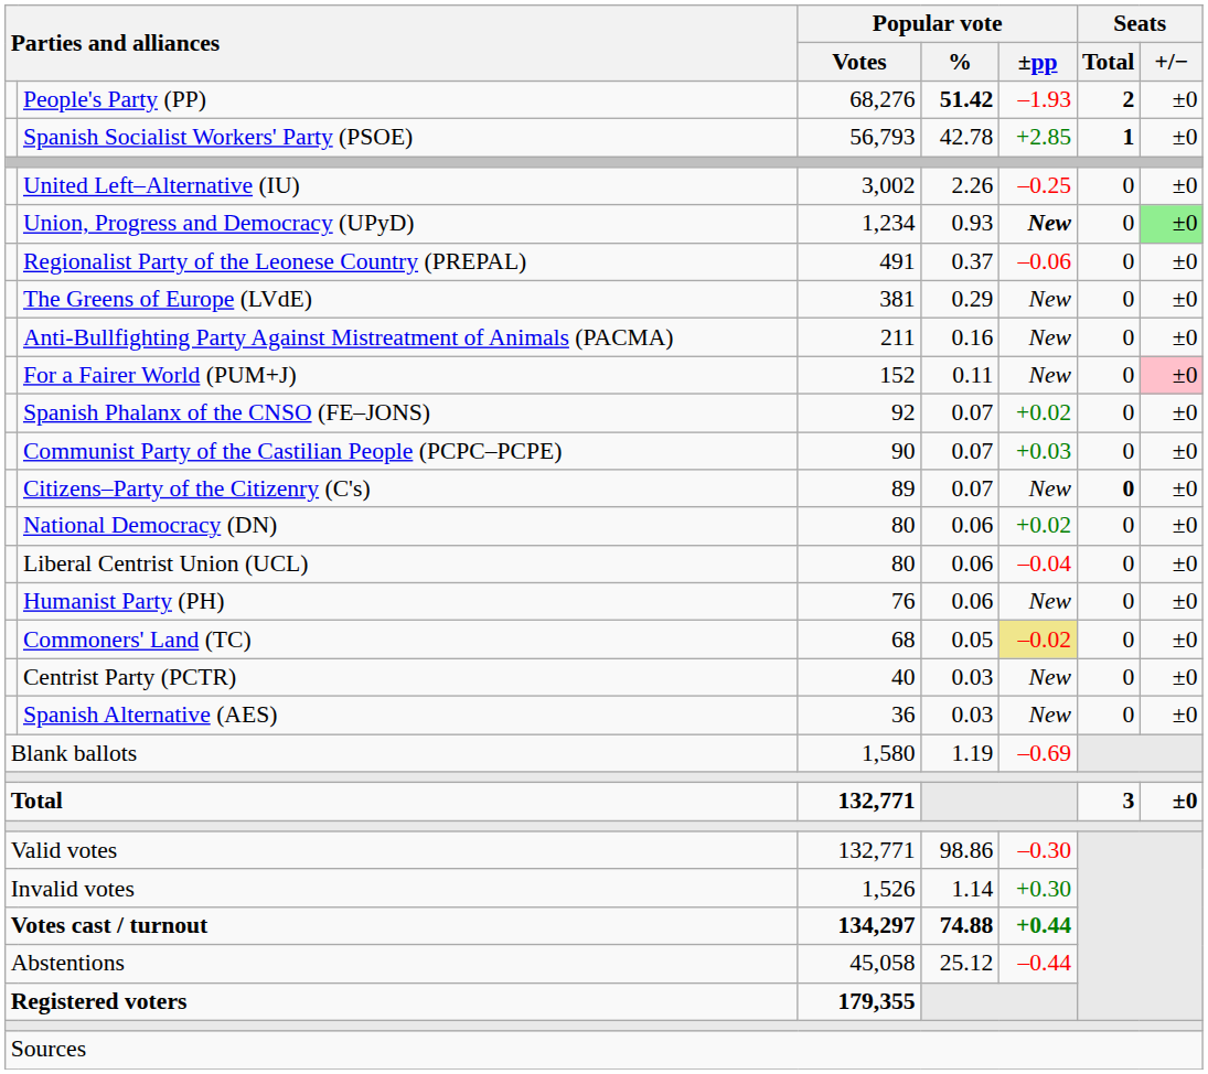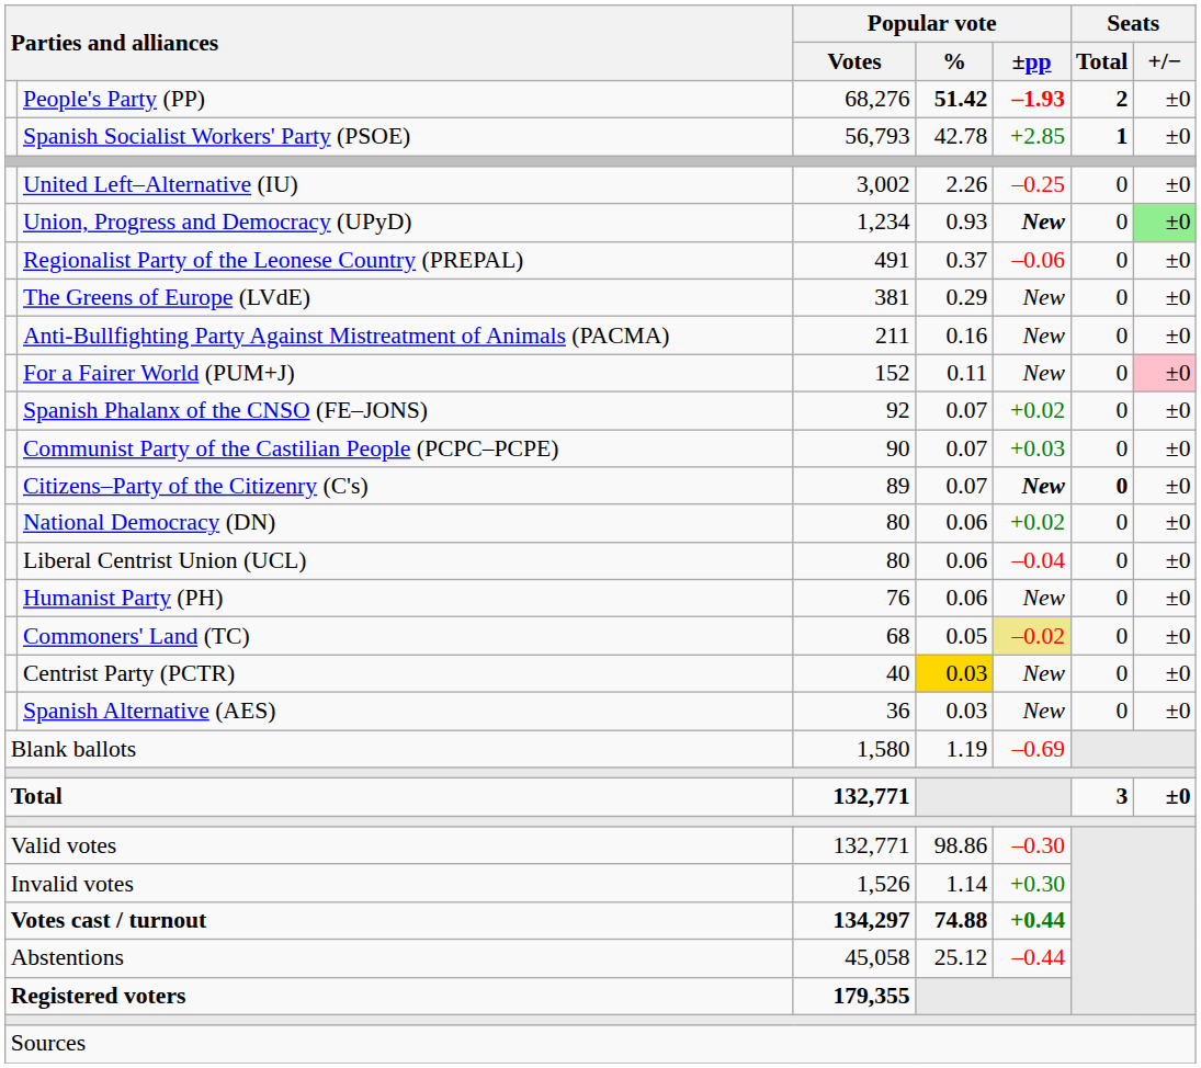People's Party (PP) | Popular vote / ±pp: normal -> bold
Citizens–Party of the Citizenry (C's) | Popular vote / ±pp: normal -> bold
Centrist Party (PCTR) | Popular vote / %: no background -> gold background
